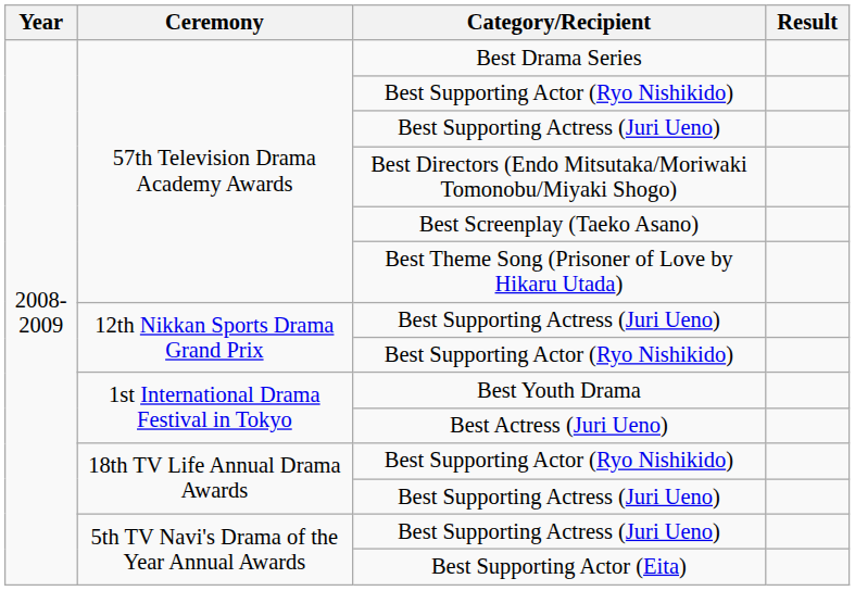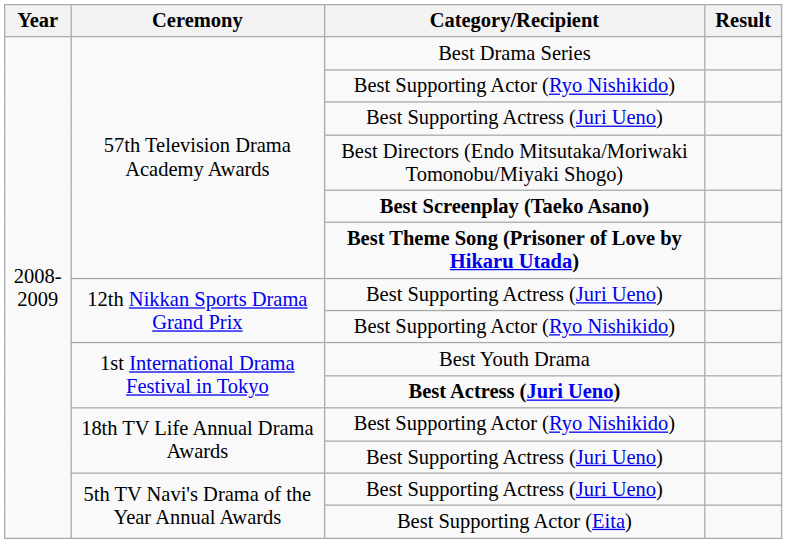Best Screenplay (Taeko Asano) | Category/Recipient: normal -> bold
Best Theme Song (Prisoner of Love by Hikaru Utada) | Category/Recipient: normal -> bold
Best Actress (Juri Ueno) | Category/Recipient: normal -> bold
